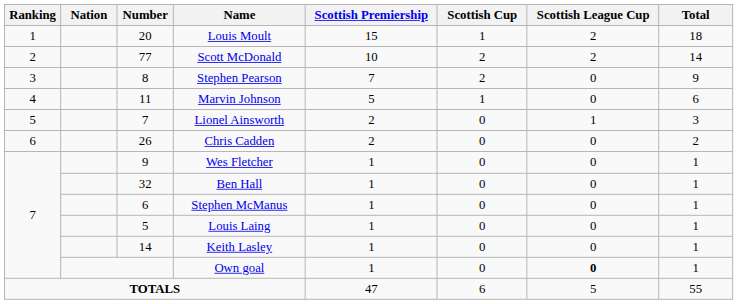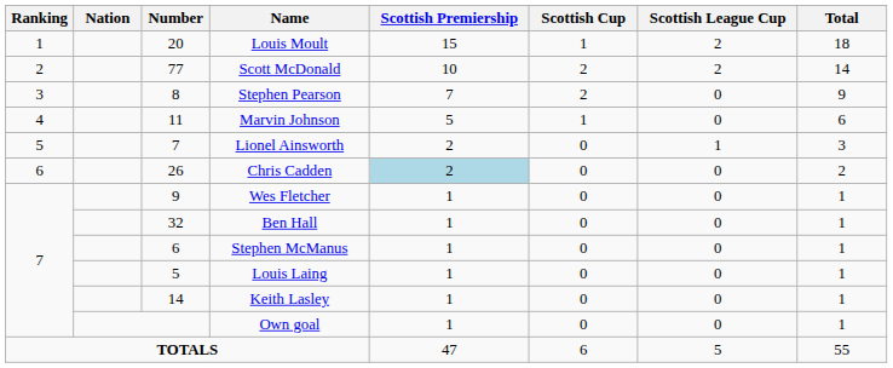Chris Cadden | Scottish Premiership: no background -> lightblue background
Own goal | Scottish League Cup: bold -> normal
